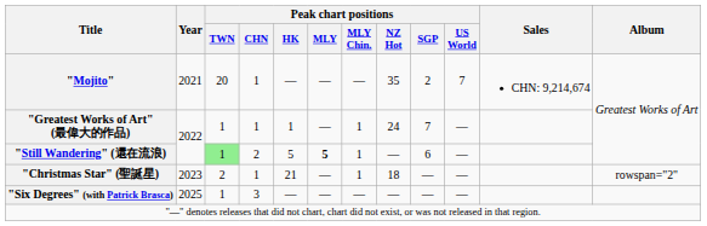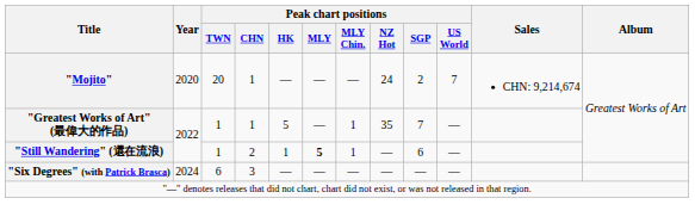"Mojito" | Year: 2021 -> 2020
"Mojito" | Peak chart positions / NZ Hot: 35 -> 24
"Greatest Works of Art" (最偉大的作品) | Peak chart positions / HK: 1 -> 5
"Greatest Works of Art" (最偉大的作品) | Peak chart positions / NZ Hot: 24 -> 35
"Still Wandering" (還在流浪) | Peak chart positions / TWN: lightgreen background -> no background
"Still Wandering" (還在流浪) | Peak chart positions / HK: 5 -> 1
- row: "Christmas Star" (聖誕星) | 2023 | 2 | 1 | 21 | — | 1 | 18 | — | — | rowspan="2"
"Six Degrees" (with Patrick Brasca) | Year: 2025 -> 2024
"Six Degrees" (with Patrick Brasca) | Peak chart positions / TWN: 1 -> 6
